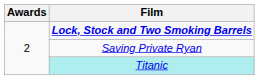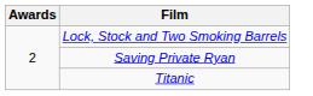Lock, Stock and Two Smoking Barrels | Film: bold -> normal
Titanic | Film: paleturquoise background -> no background
